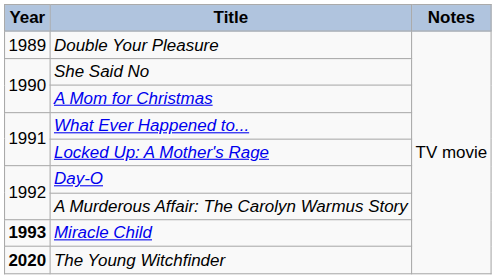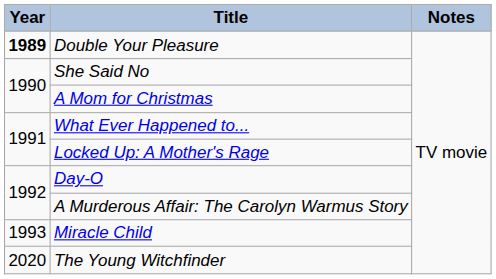Double Your Pleasure | Year: normal -> bold
Miracle Child | Year: bold -> normal
The Young Witchfinder | Year: bold -> normal
